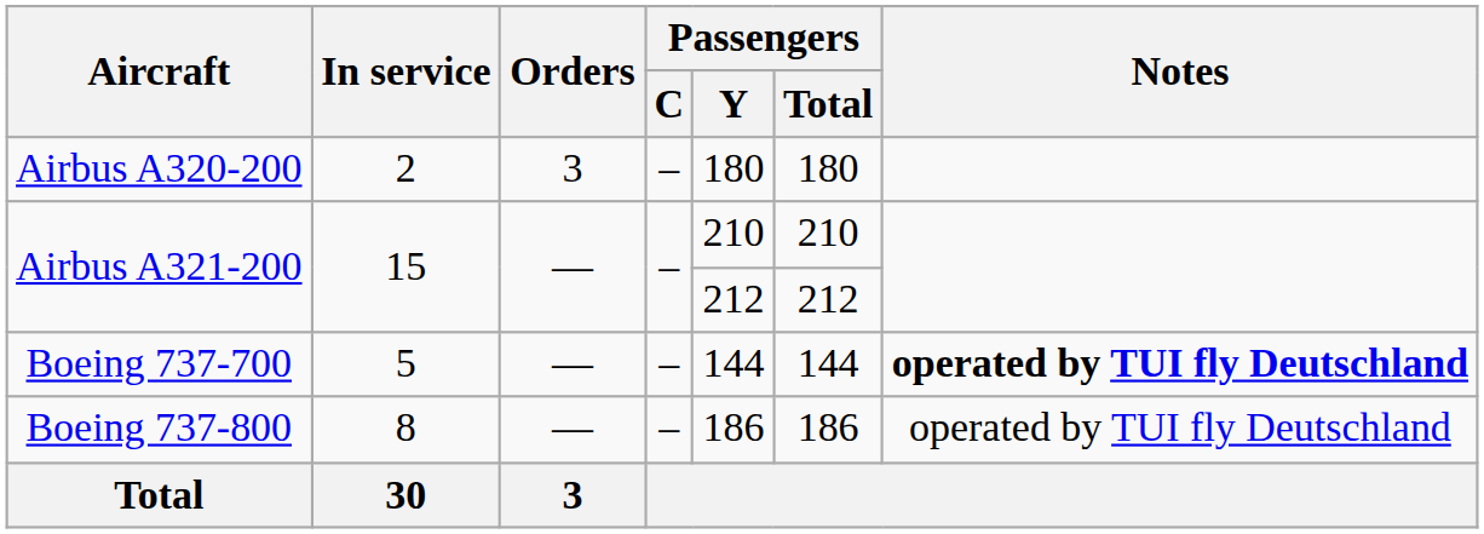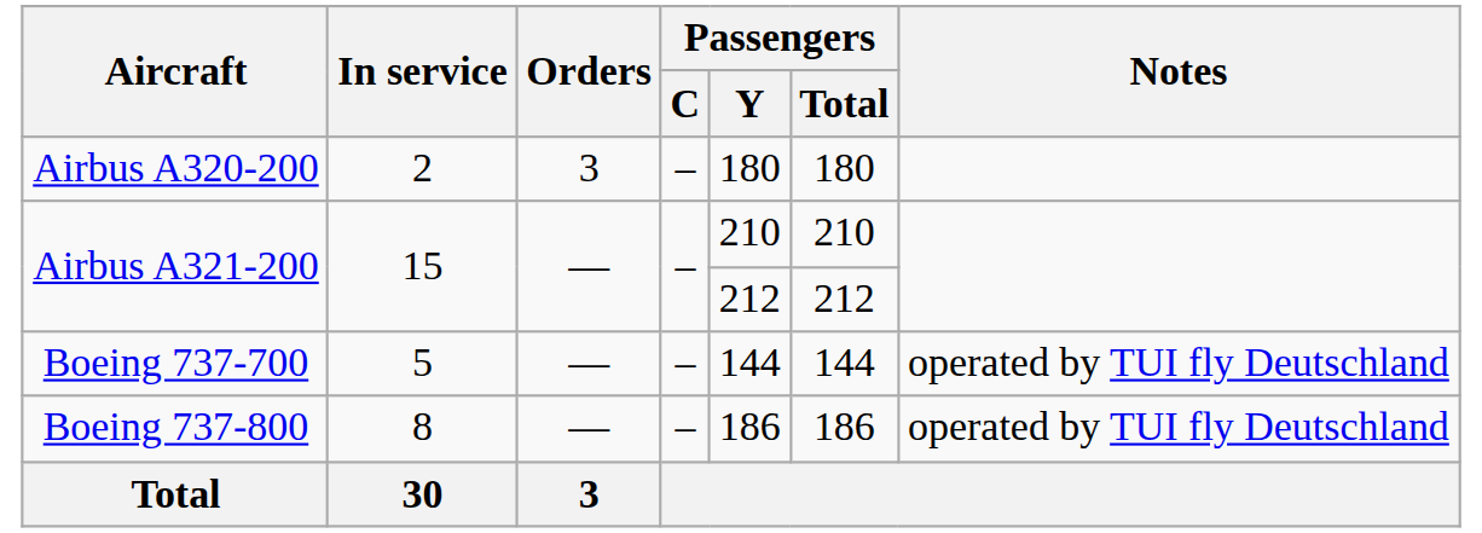Boeing 737-700 | Notes: bold -> normal
